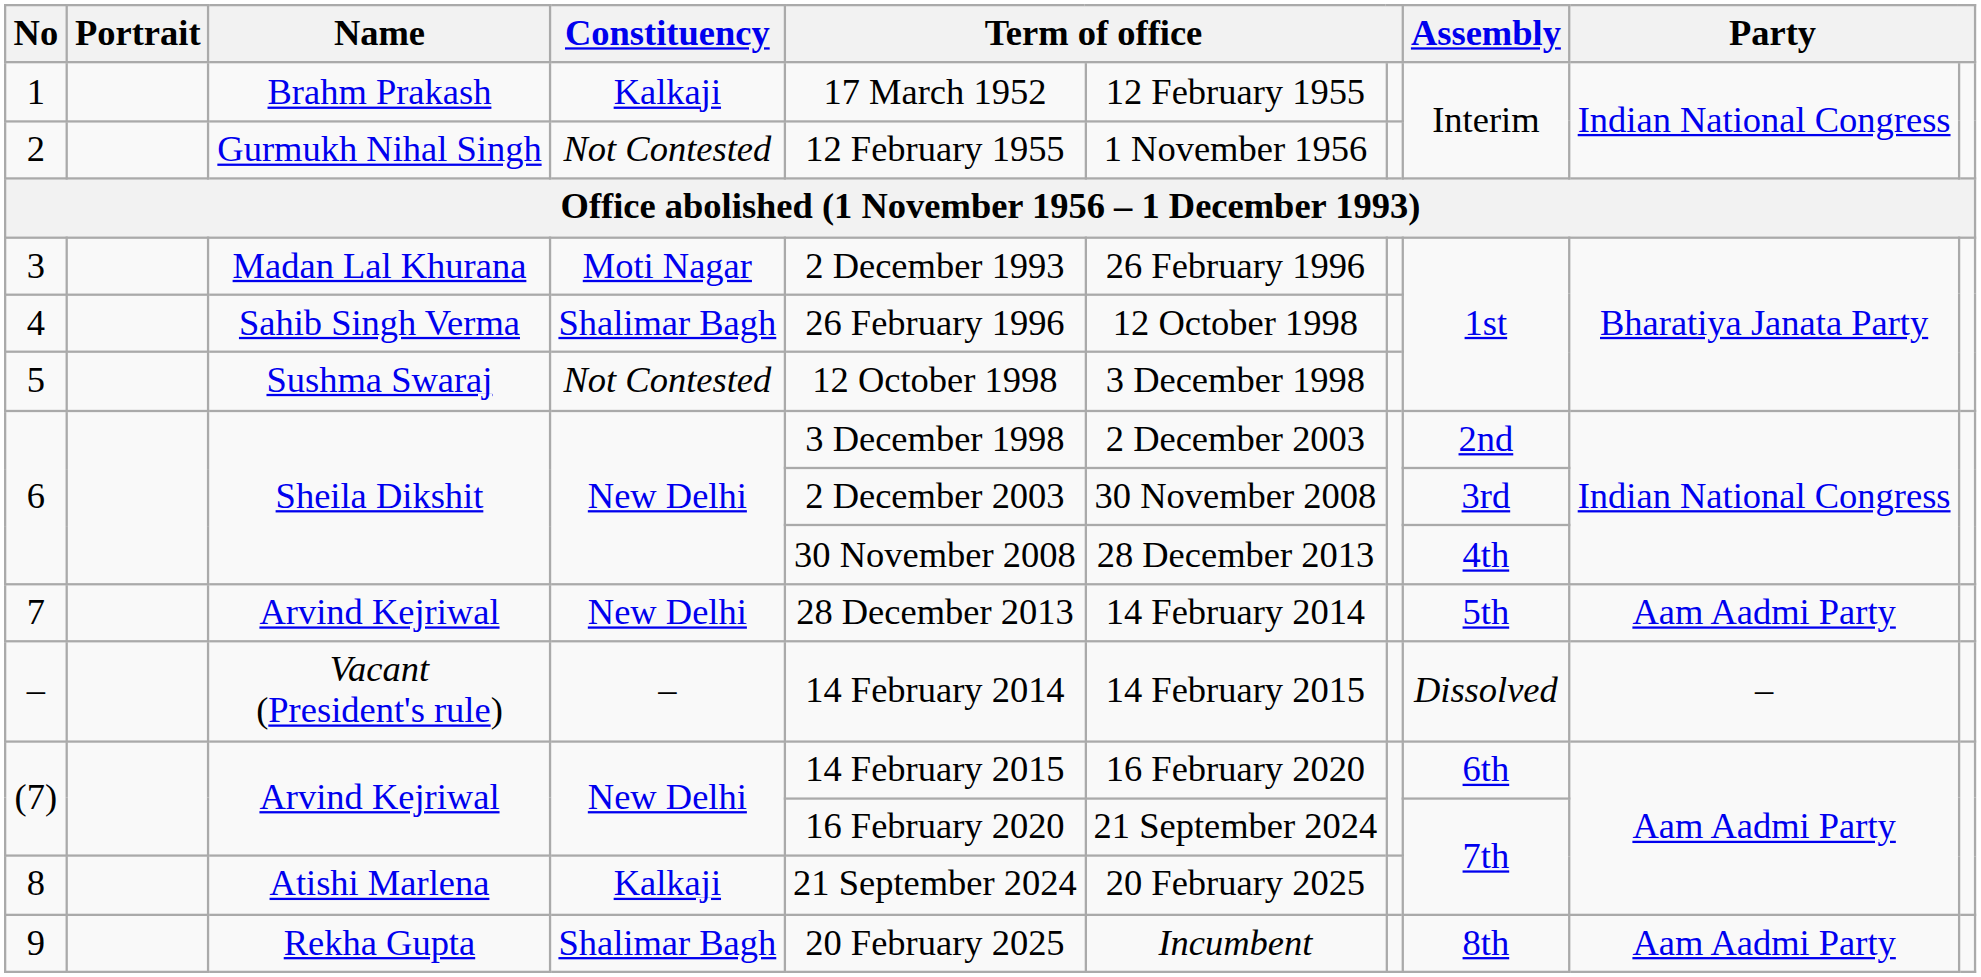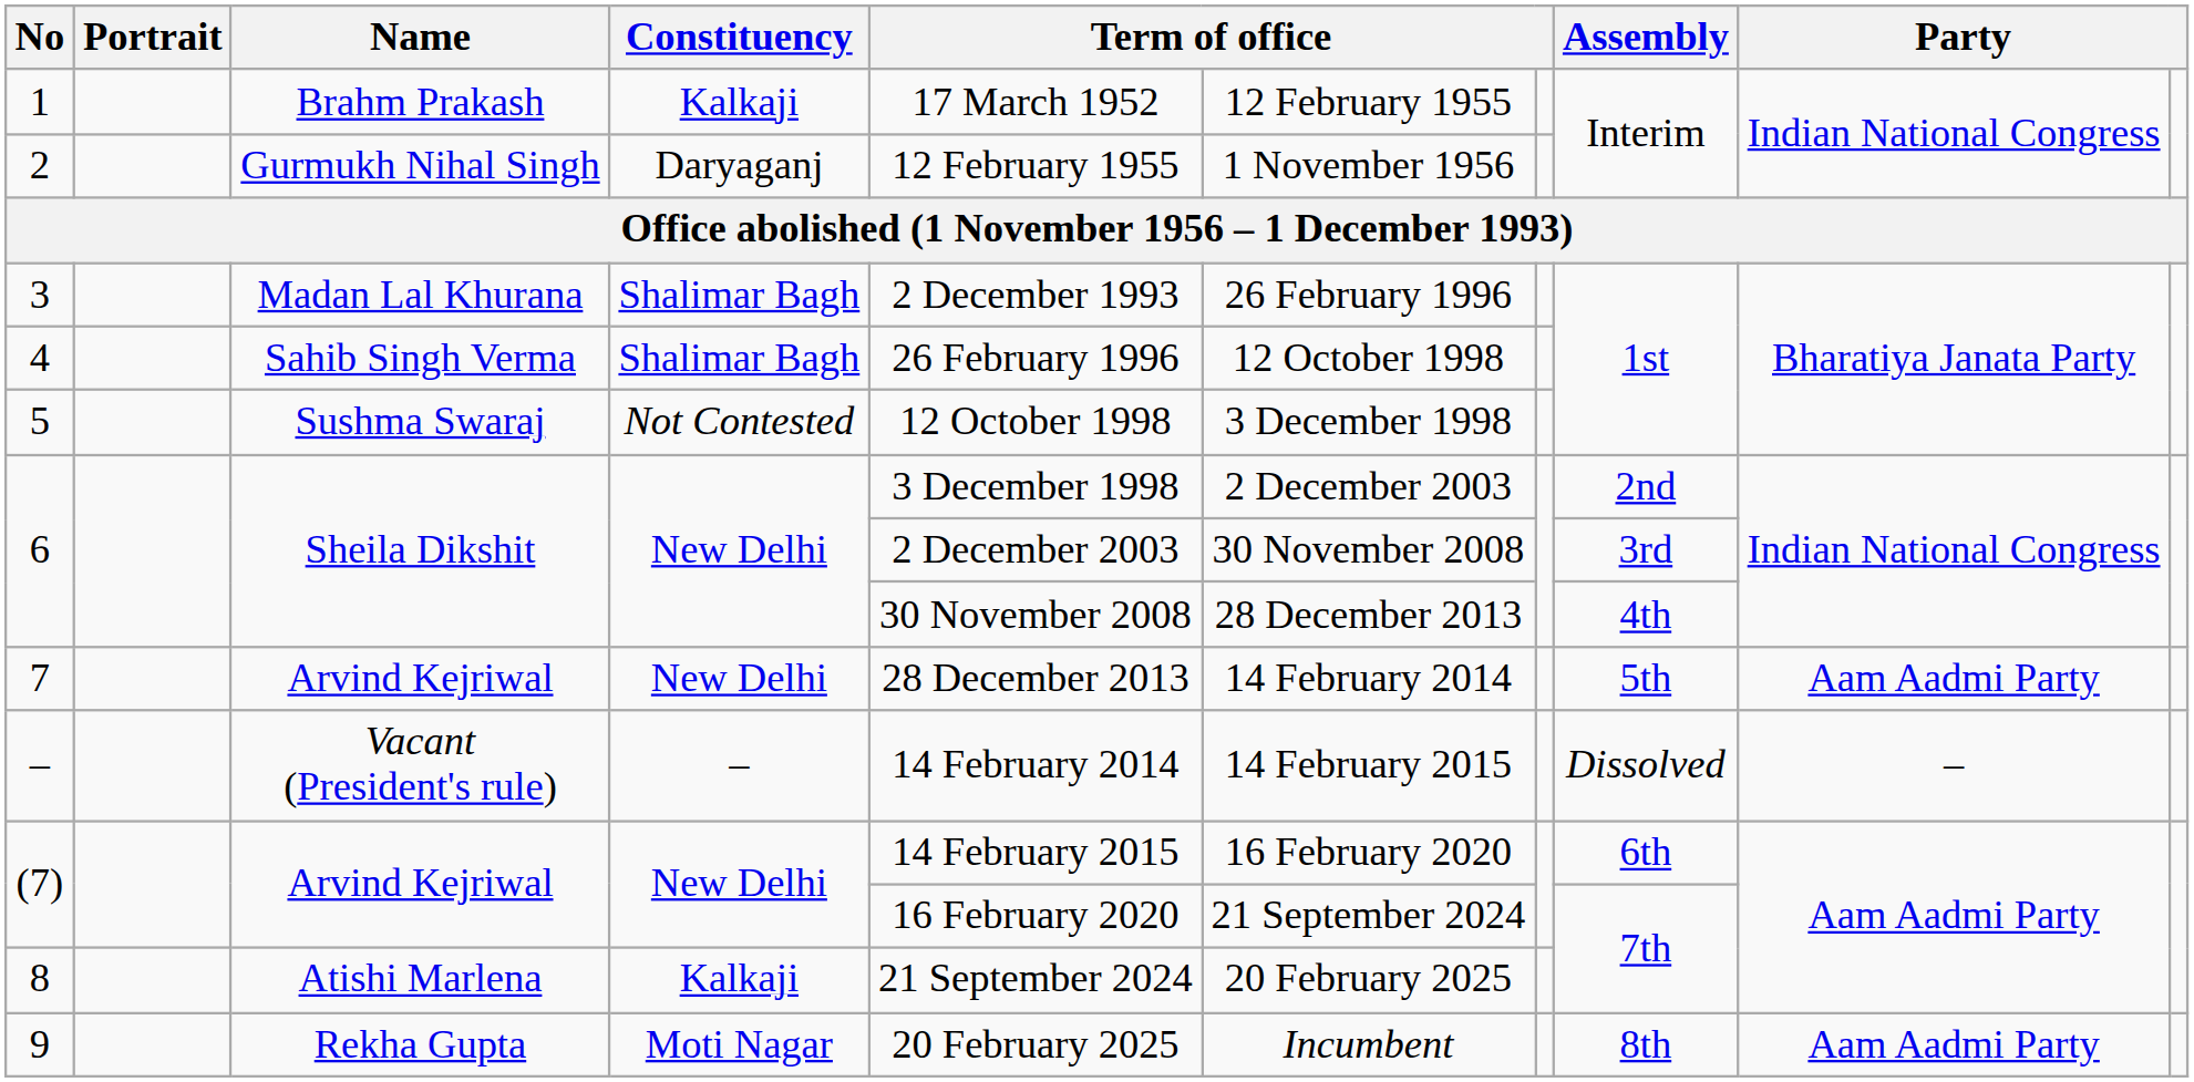2 | Constituency: Not Contested -> Daryaganj
3 | Constituency: Moti Nagar -> Shalimar Bagh
9 | Constituency: Shalimar Bagh -> Moti Nagar
